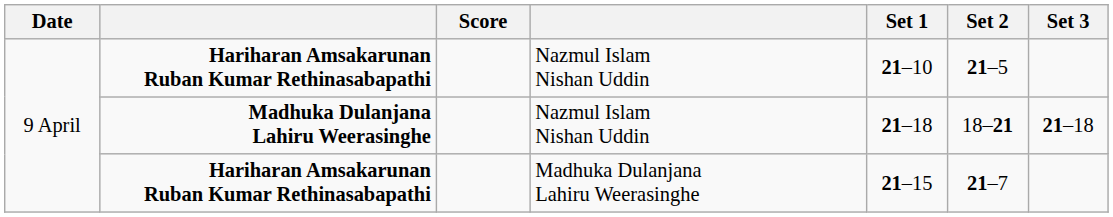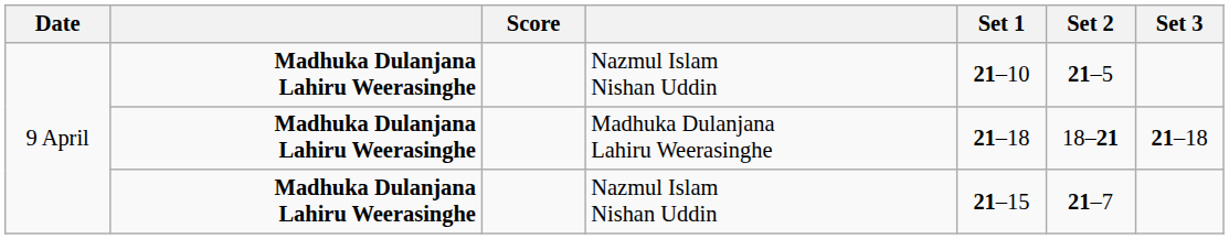row 2 | column 2: Hariharan Amsakarunan Ruban Kumar Rethinasabapathi -> Madhuka Dulanjana Lahiru Weerasinghe
row 3 | column 4: Nazmul Islam Nishan Uddin -> Madhuka Dulanjana Lahiru Weerasinghe
row 4 | column 2: Hariharan Amsakarunan Ruban Kumar Rethinasabapathi -> Madhuka Dulanjana Lahiru Weerasinghe
row 4 | column 4: Madhuka Dulanjana Lahiru Weerasinghe -> Nazmul Islam Nishan Uddin
